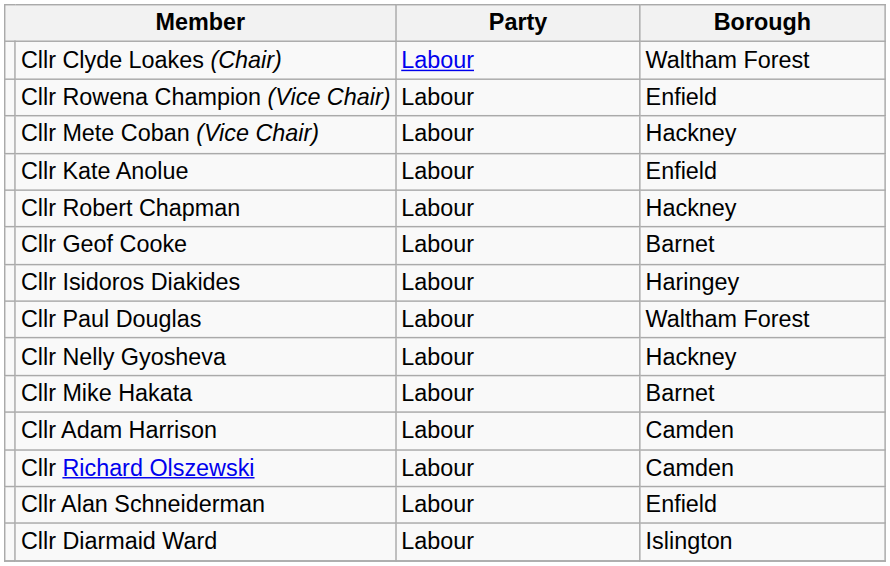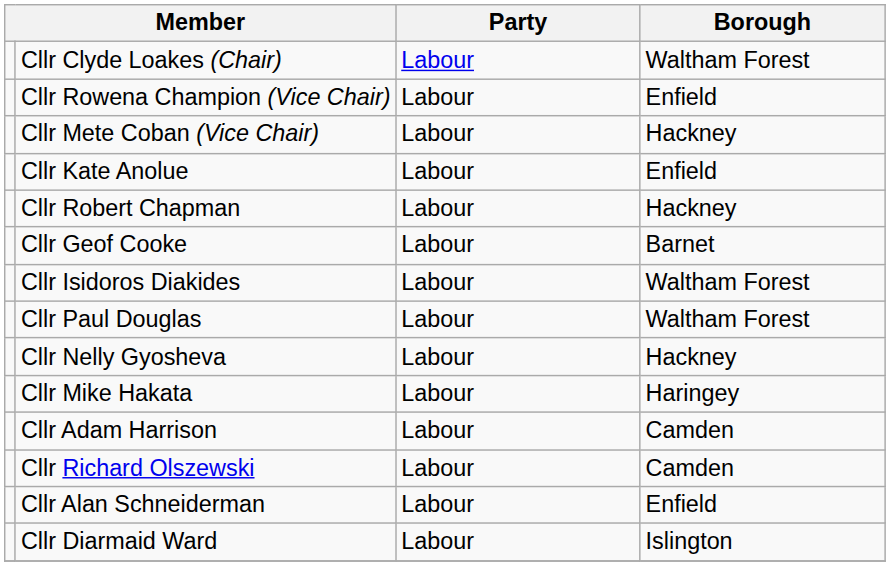Cllr Isidoros Diakides | column 4: Haringey -> Waltham Forest
Cllr Mike Hakata | column 4: Barnet -> Haringey
